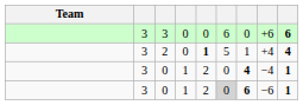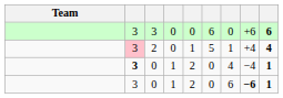row 3 | column 2: no background -> pink background
row 3 | column 5: bold -> normal
row 4 | column 2: normal -> bold
row 4 | column 7: bold -> normal
row 5 | column 6: lightgrey background -> no background
row 5 | column 7: bold -> normal
row 5 | column 8: normal -> bold
